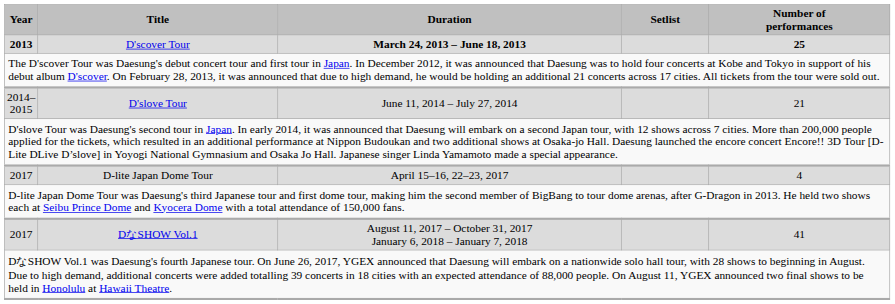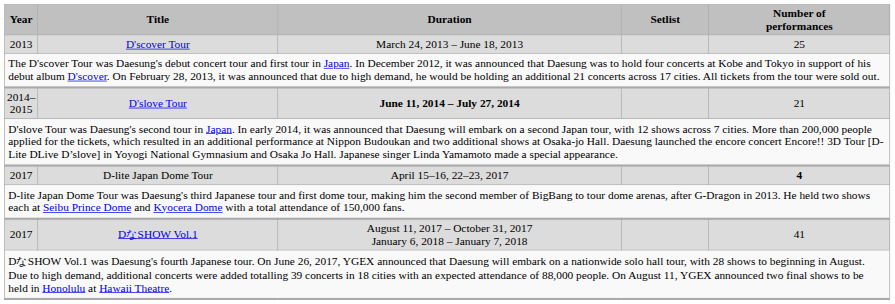D'scover Tour | Year: bold -> normal
D'scover Tour | Duration: bold -> normal
D'scover Tour | Number of performances: bold -> normal
D'slove Tour | Duration: normal -> bold
D-lite Japan Dome Tour | Number of performances: normal -> bold
